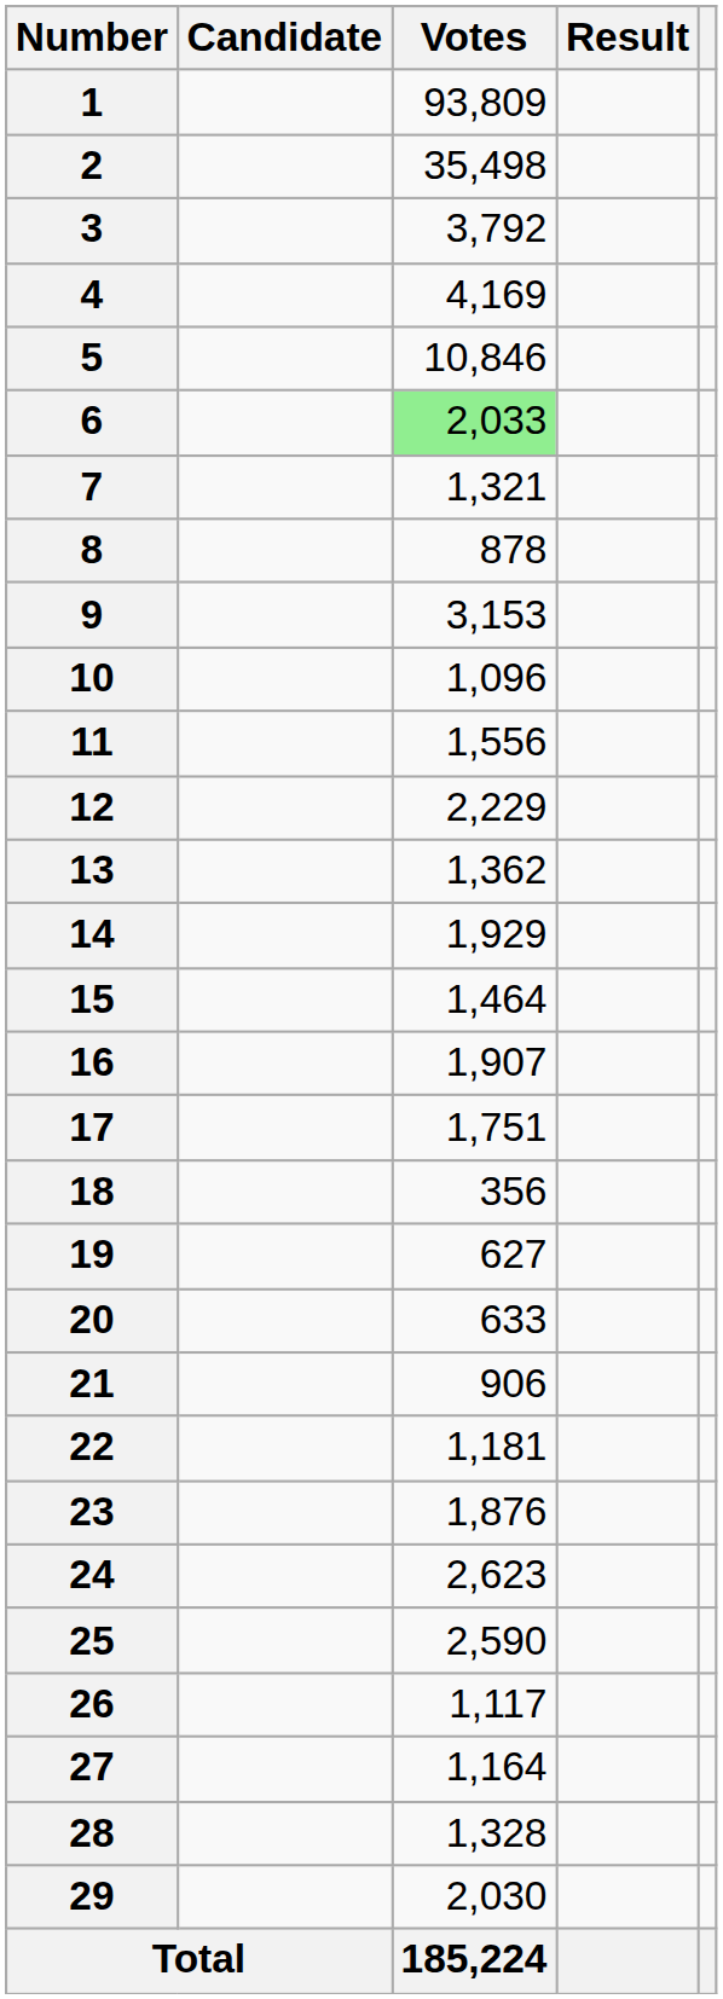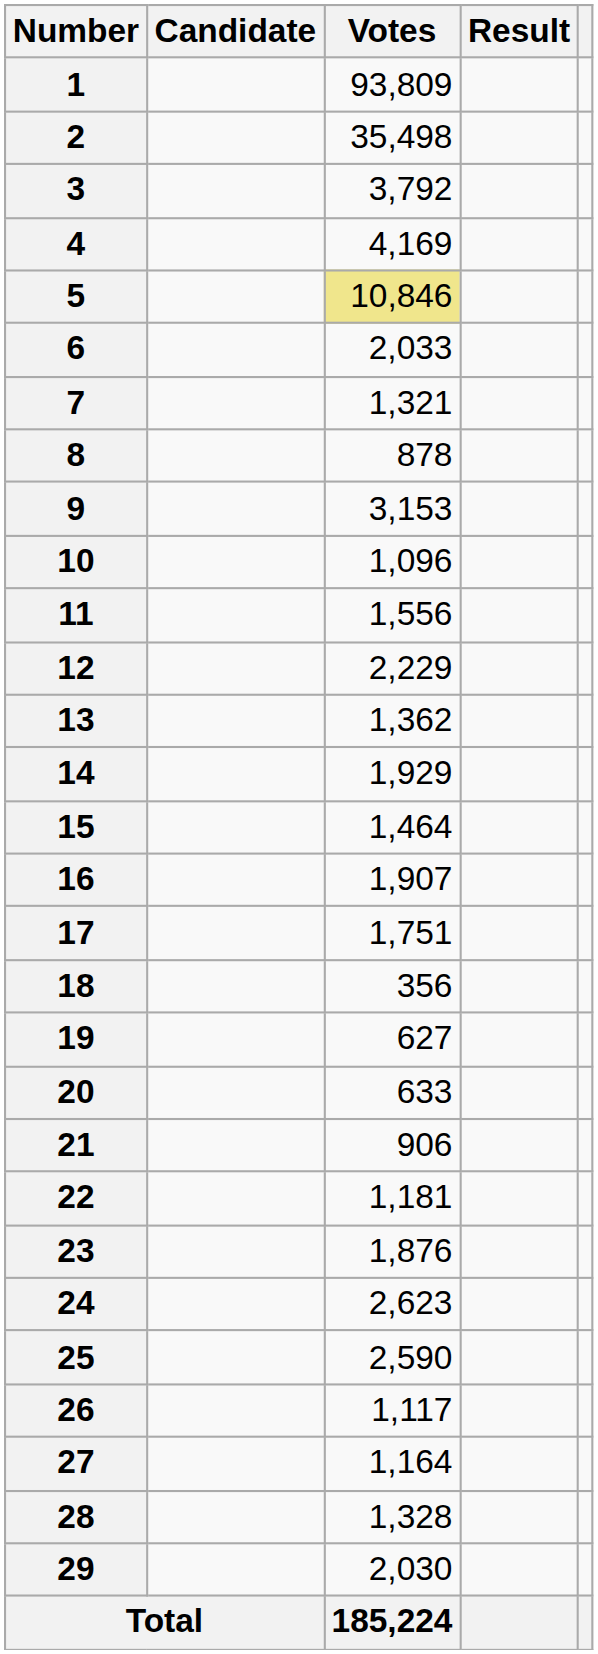5 | Votes: no background -> khaki background
6 | Votes: lightgreen background -> no background
